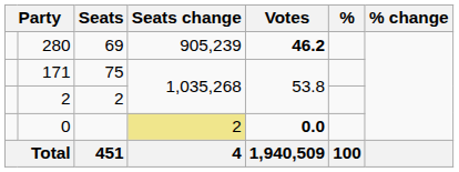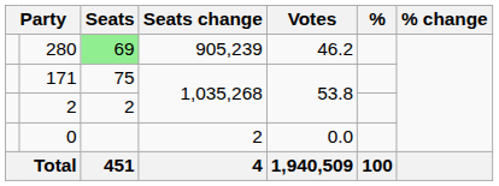280 | Seats: no background -> lightgreen background
280 | Votes: bold -> normal
0 | Seats change: khaki background -> no background
0 | Votes: bold -> normal
